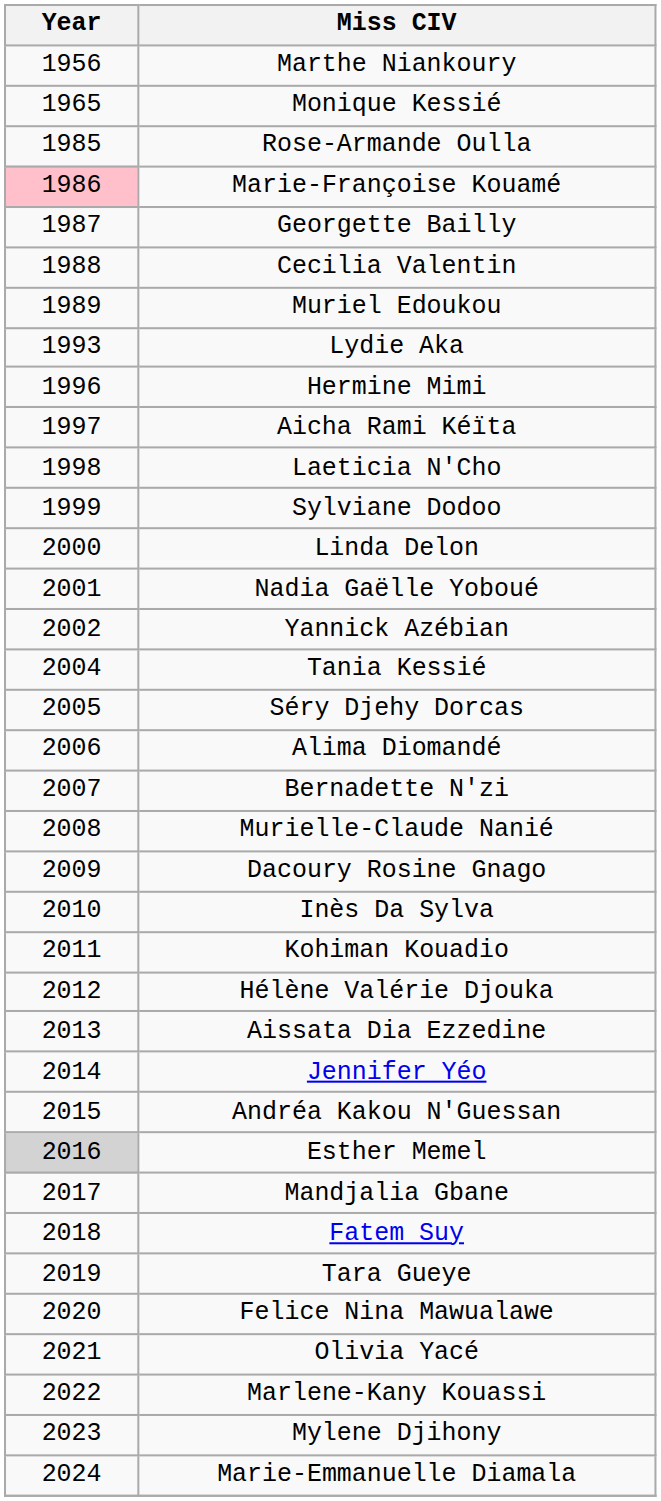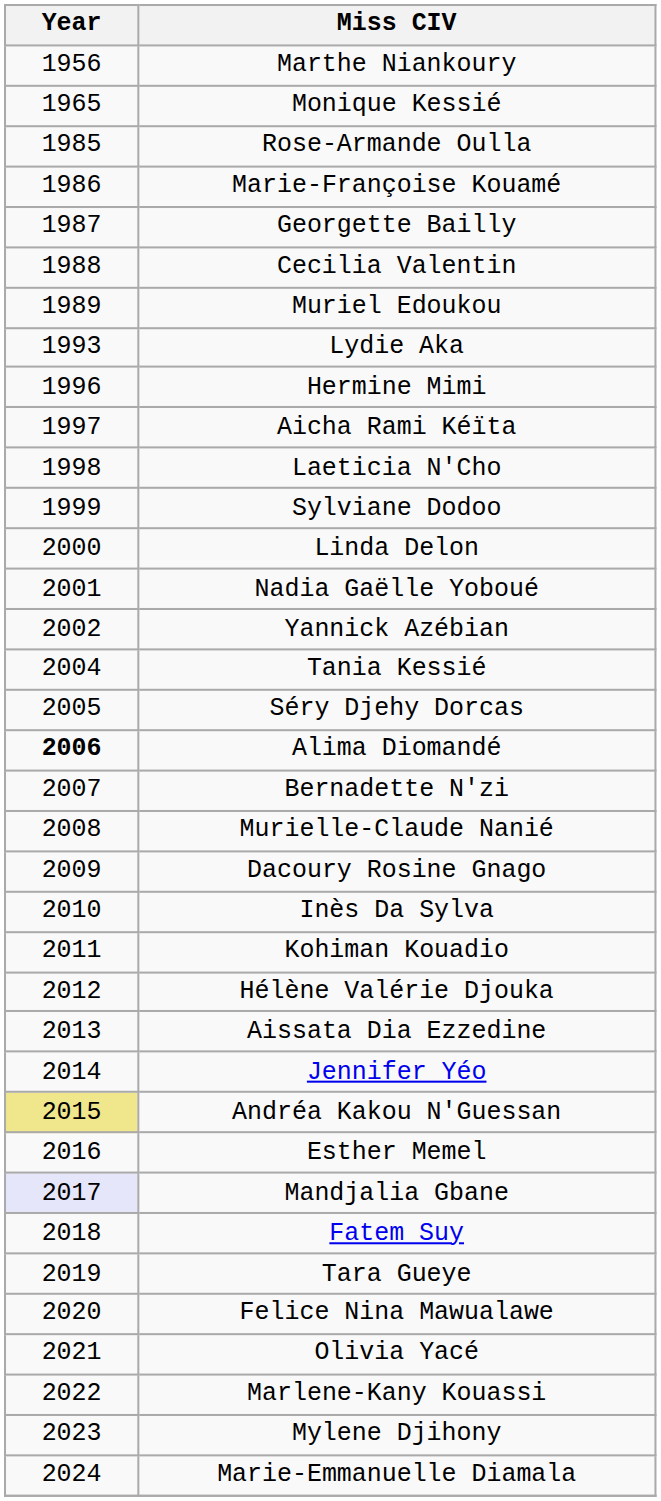Marie-Françoise Kouamé | Year: pink background -> no background
Alima Diomandé | Year: normal -> bold
Andréa Kakou N'Guessan | Year: no background -> khaki background
Esther Memel | Year: lightgrey background -> no background
Mandjalia Gbane | Year: no background -> lavender background
